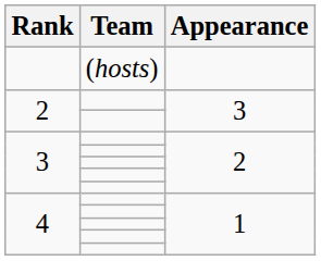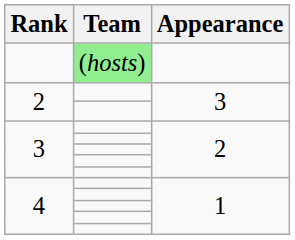row 2 | Team: no background -> lightgreen background
